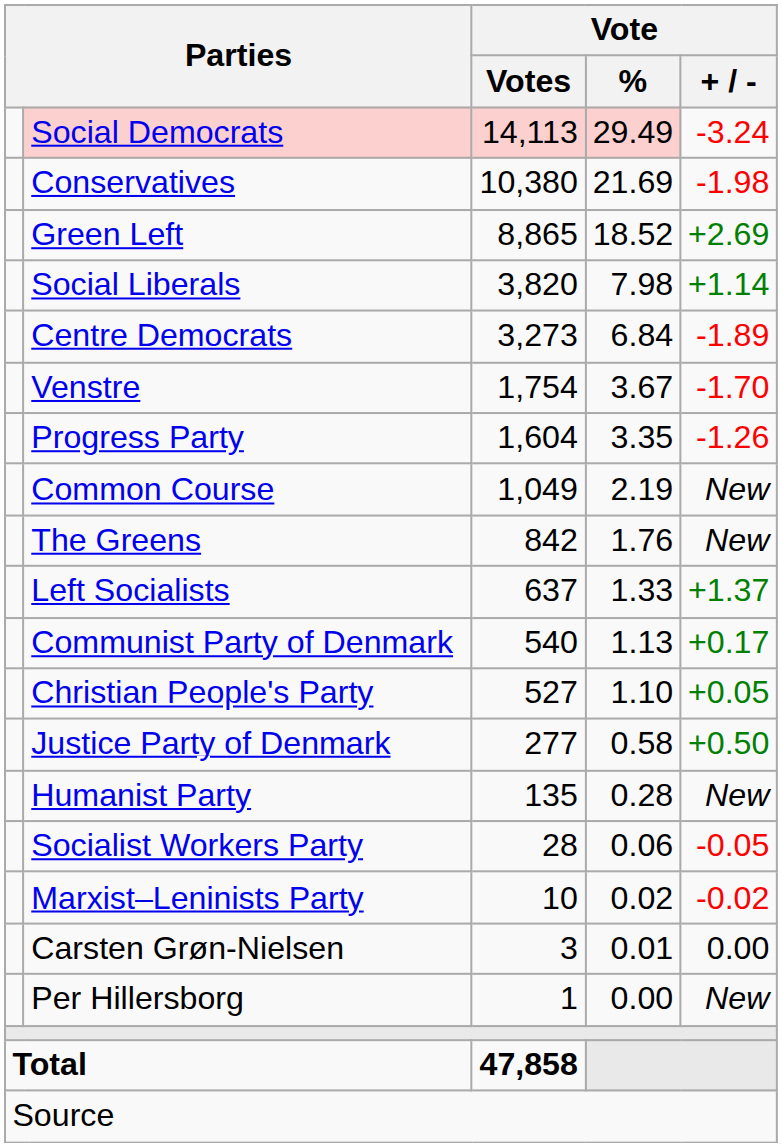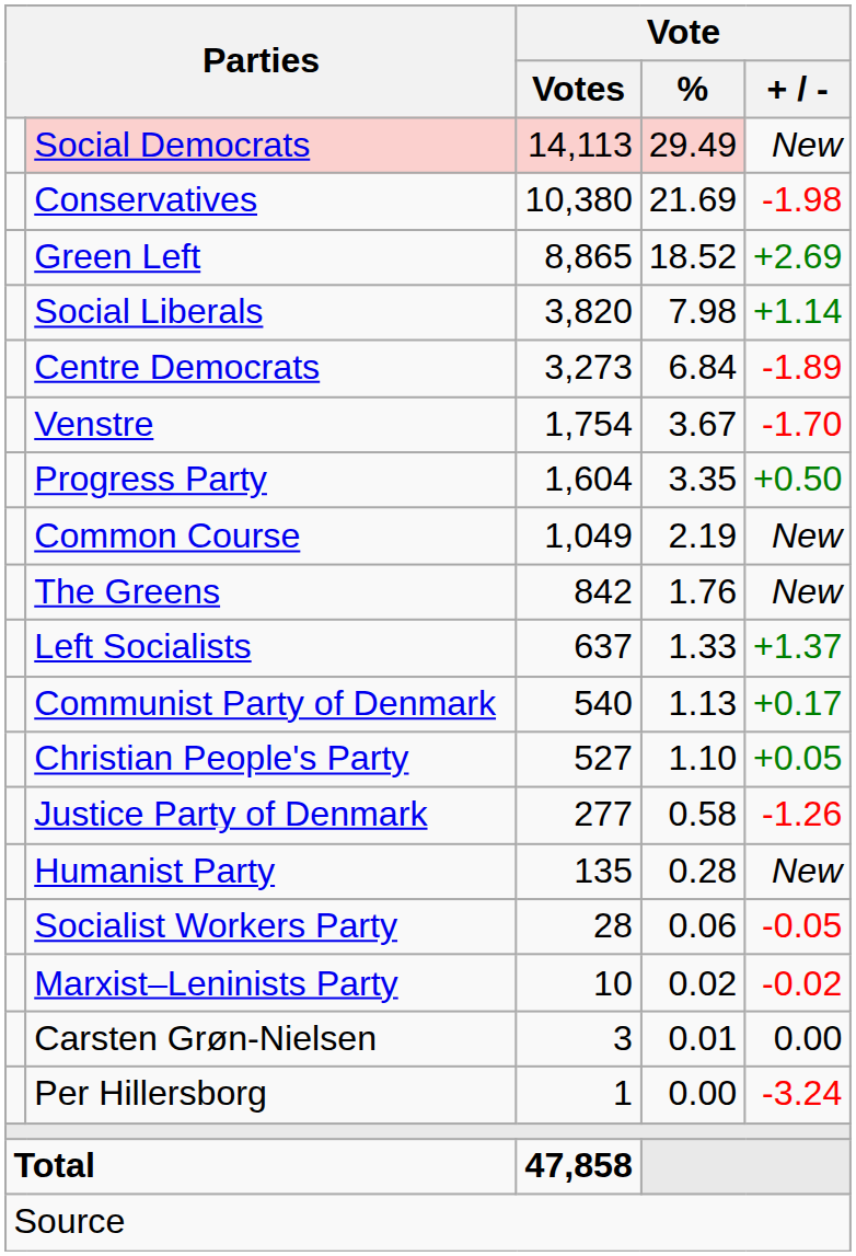Social Democrats | Vote / + / -: -3.24 -> New
Progress Party | Vote / + / -: -1.26 -> +0.50
Justice Party of Denmark | Vote / + / -: +0.50 -> -1.26
Per Hillersborg | Vote / + / -: New -> -3.24
